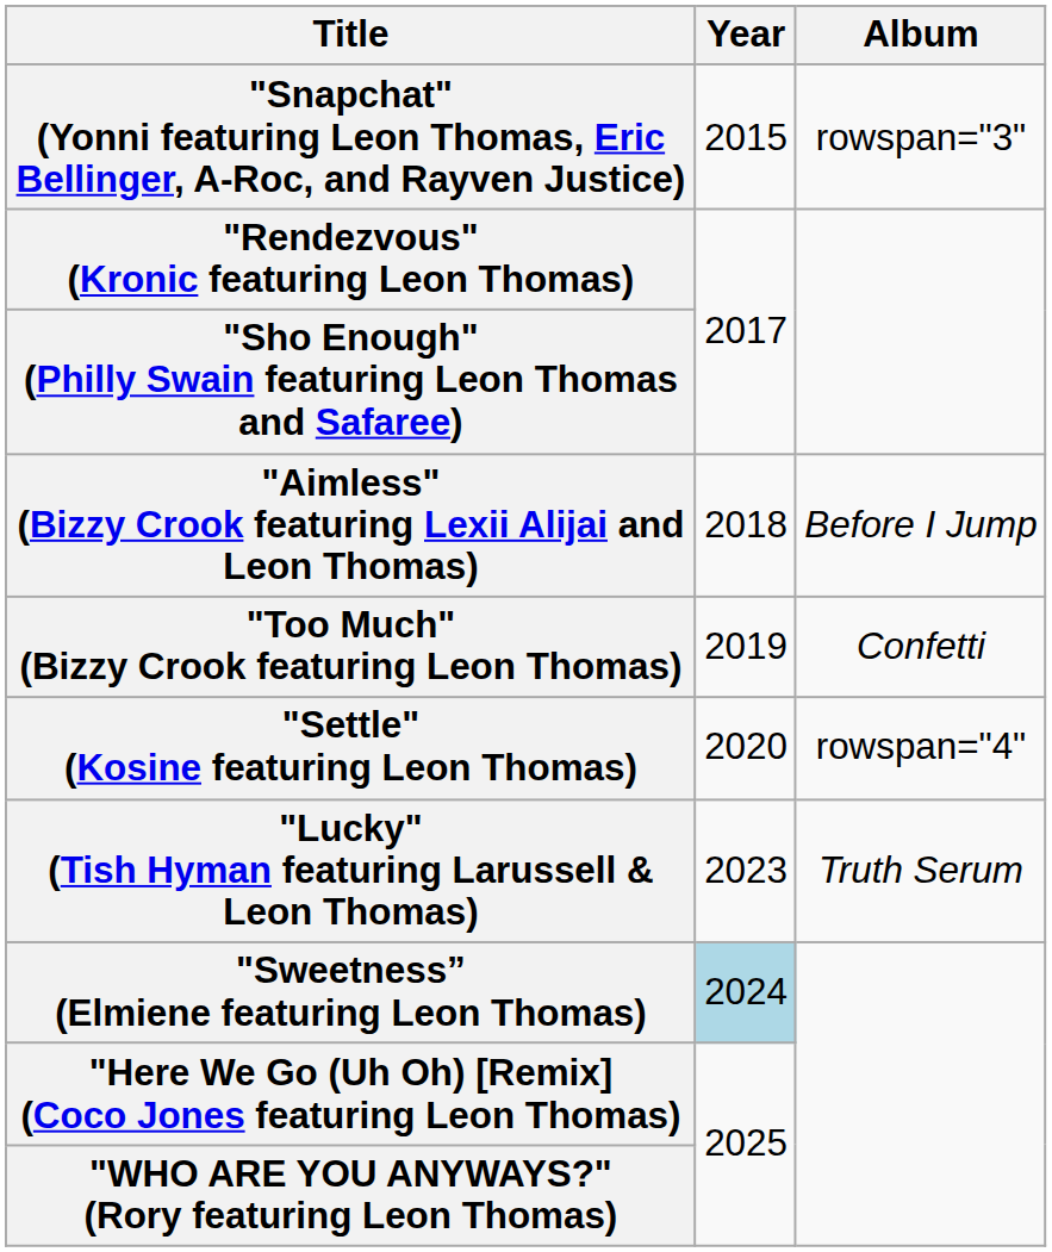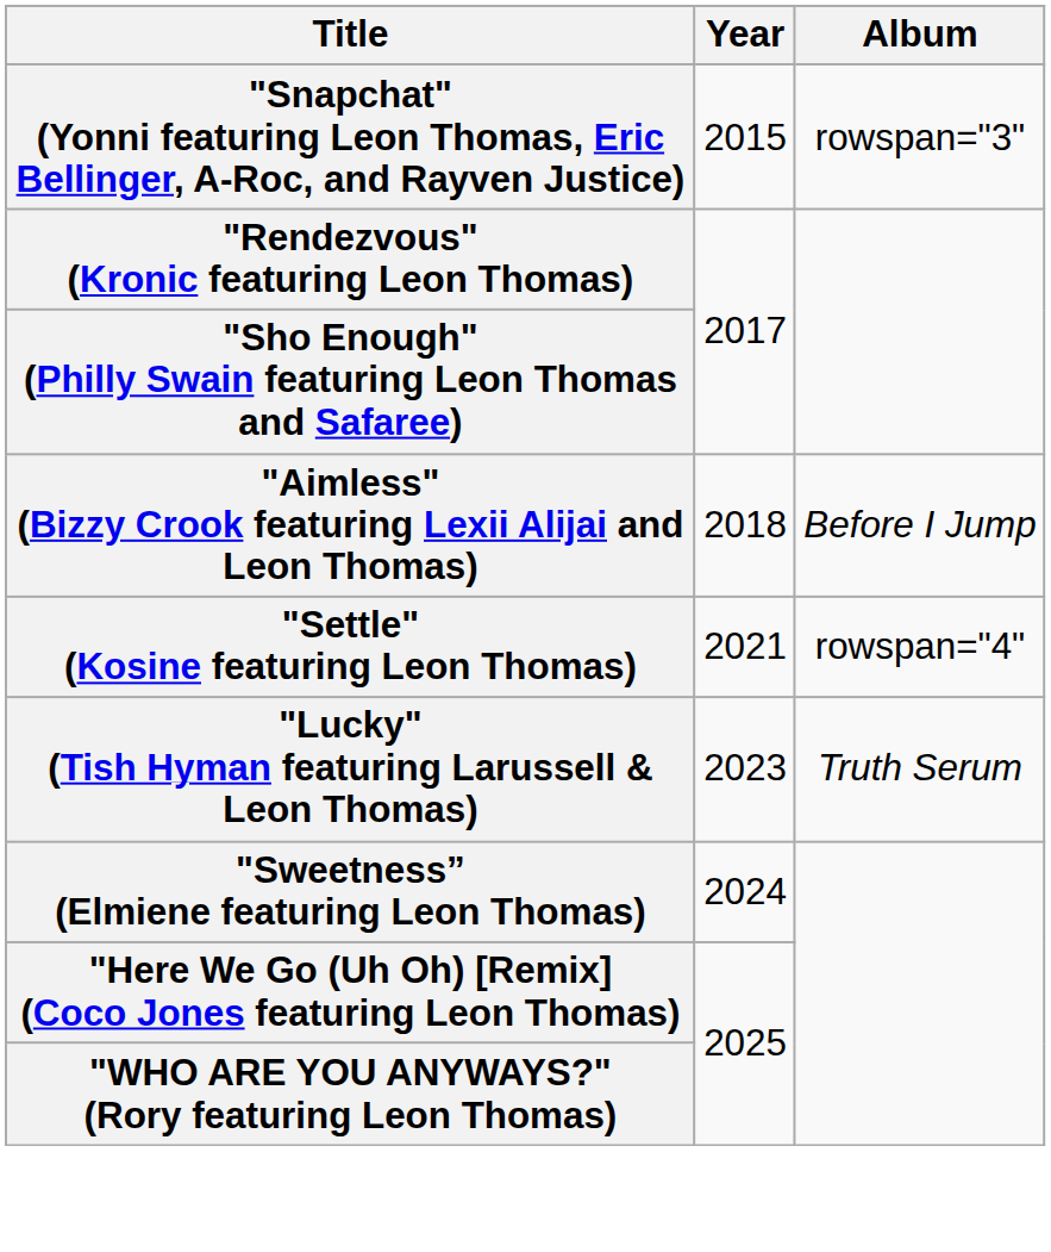- row: "Too Much" (Bizzy Crook featuring Leon Thomas) | 2019 | Confetti
"Settle" (Kosine featuring Leon Thomas) | Year: 2020 -> 2021
"Sweetness” (Elmiene featuring Leon Thomas) | Year: lightblue background -> no background
